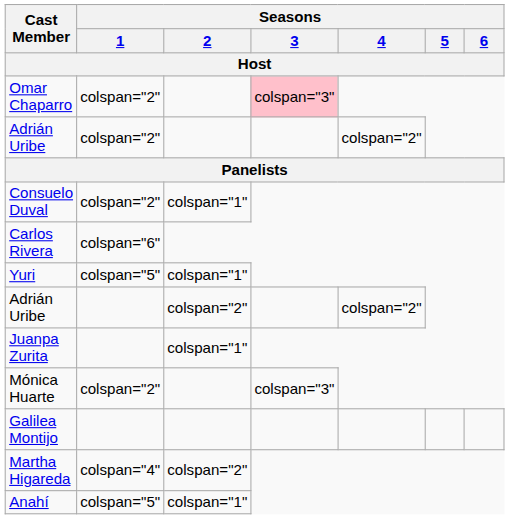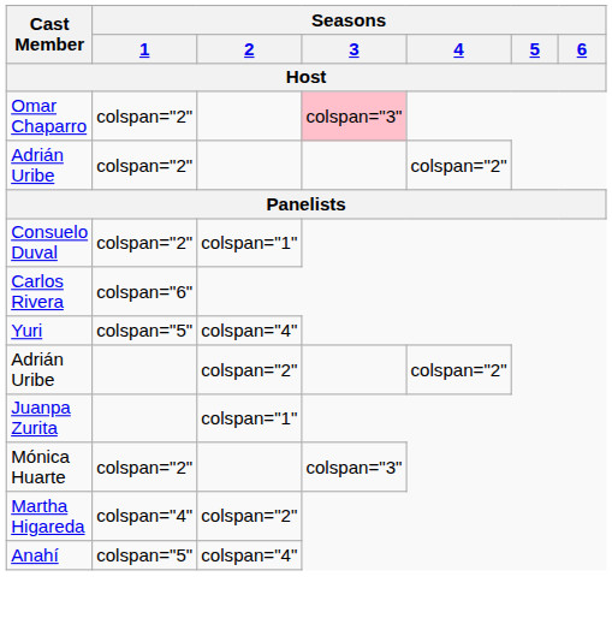Yuri | Seasons / 2: colspan="1" -> colspan="4"
- row: Galilea Montijo
Anahí | Seasons / 2: colspan="1" -> colspan="4"
